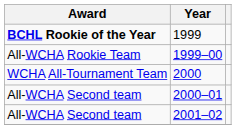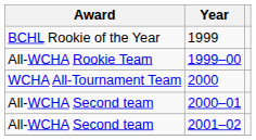1999 | Award: bold -> normal
